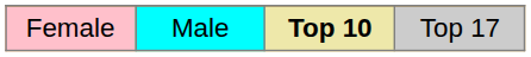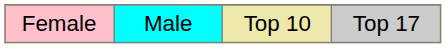Female | column 3: bold -> normal
